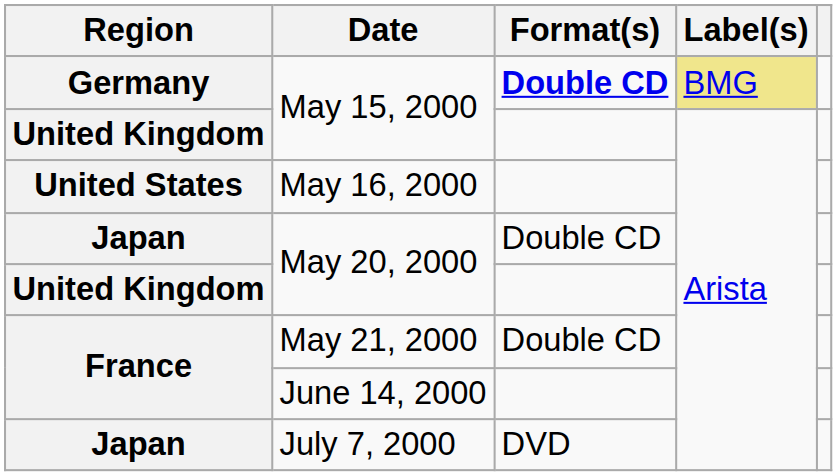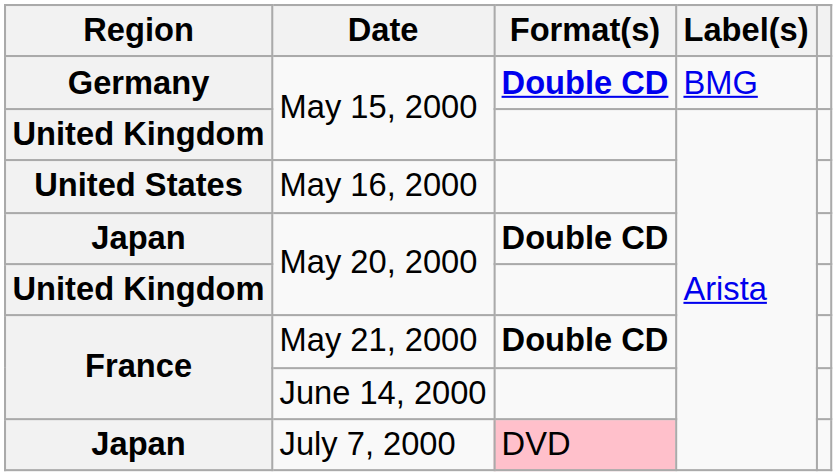Germany / May 15, 2000 | Label(s): khaki background -> no background
Japan / May 20, 2000 | Format(s): normal -> bold
May 21, 2000 | Format(s): normal -> bold
July 7, 2000 | Format(s): no background -> pink background
